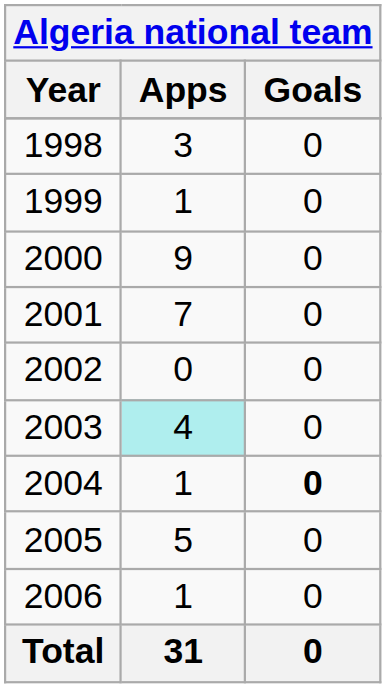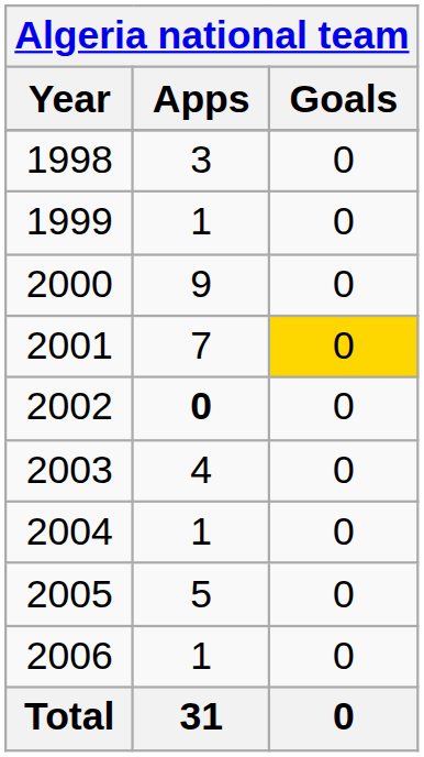2001 | Goals: no background -> gold background
2002 | Apps: normal -> bold
2003 | Apps: paleturquoise background -> no background
2004 | Goals: bold -> normal
